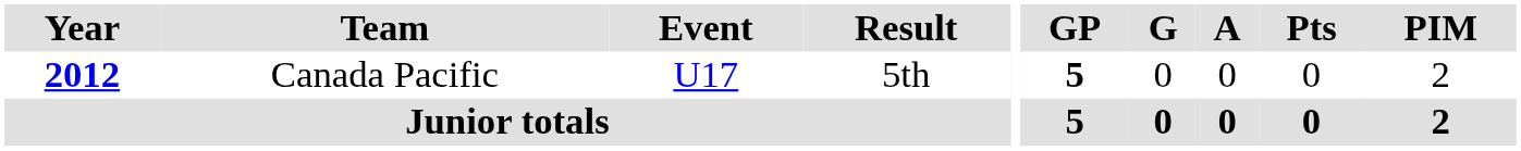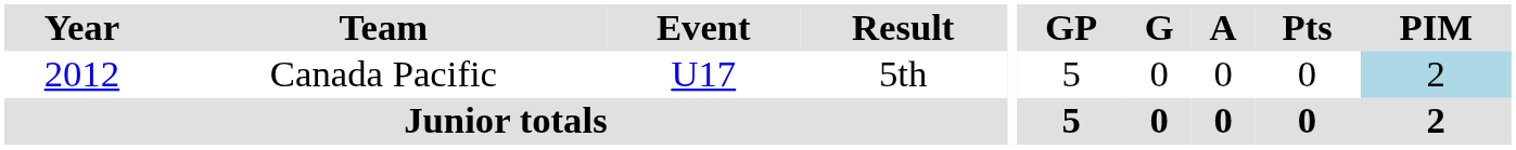Canada Pacific | Year: bold -> normal
Canada Pacific | GP: bold -> normal
Canada Pacific | PIM: no background -> lightblue background
